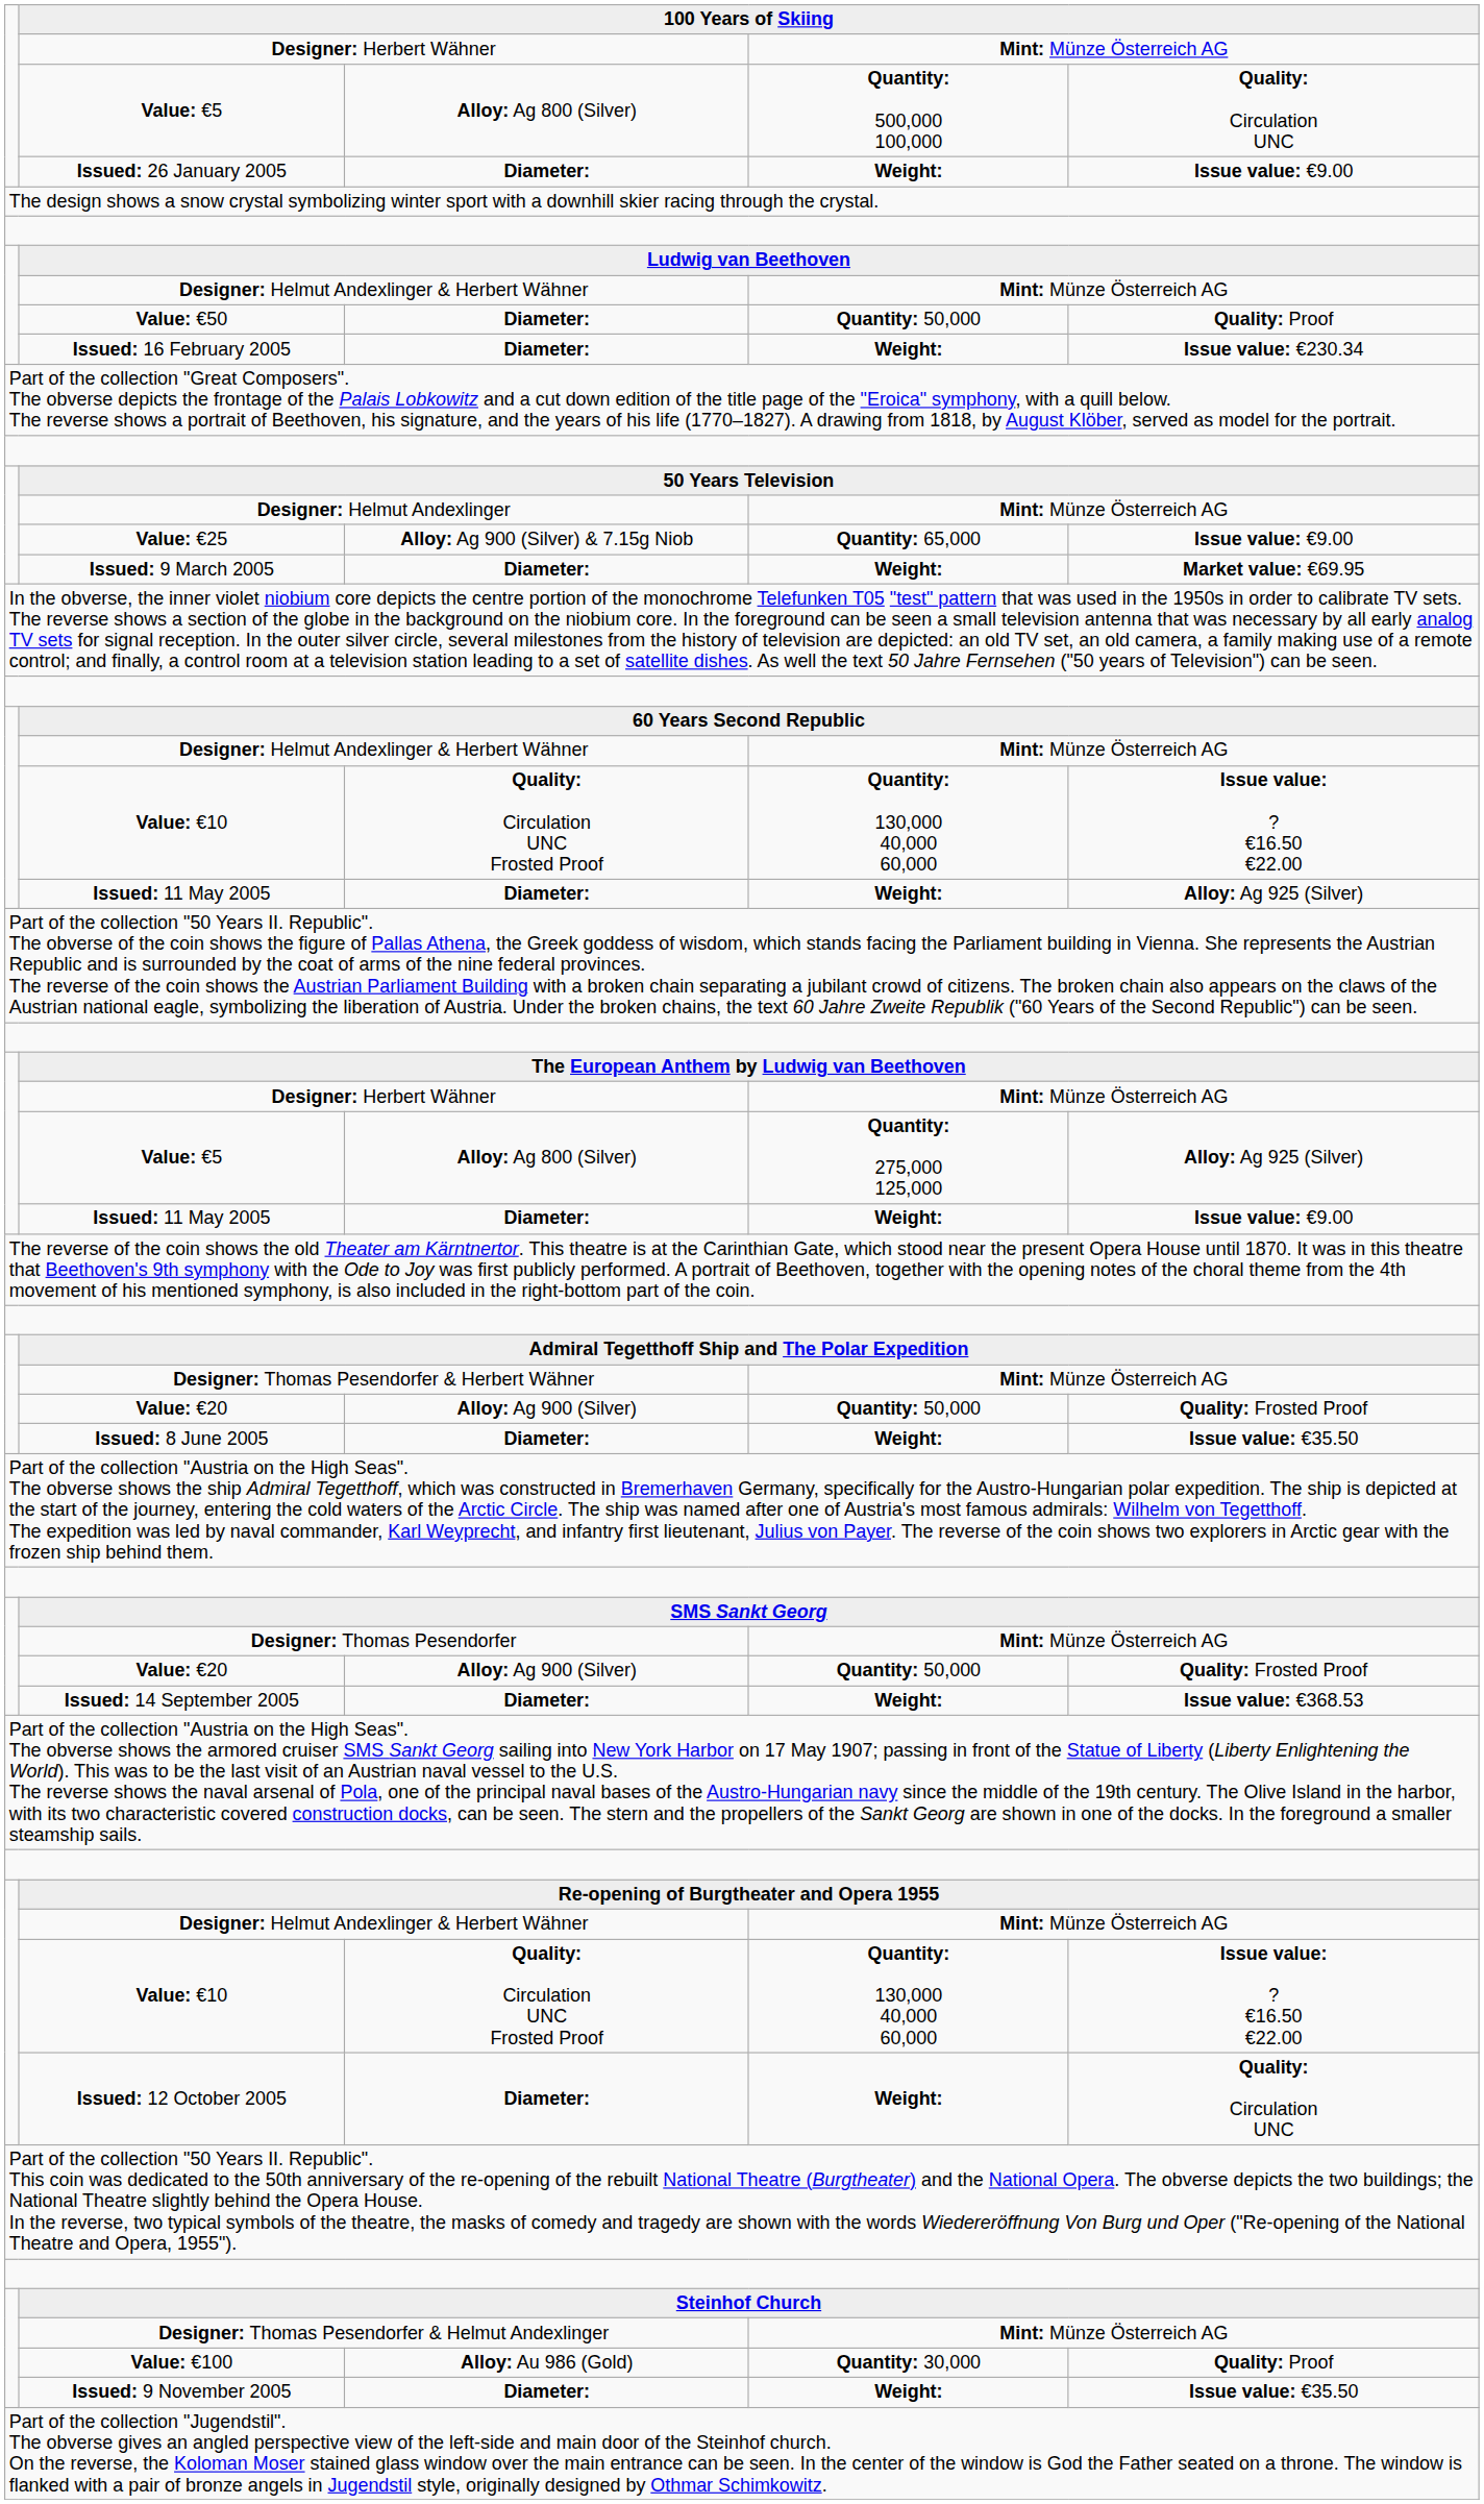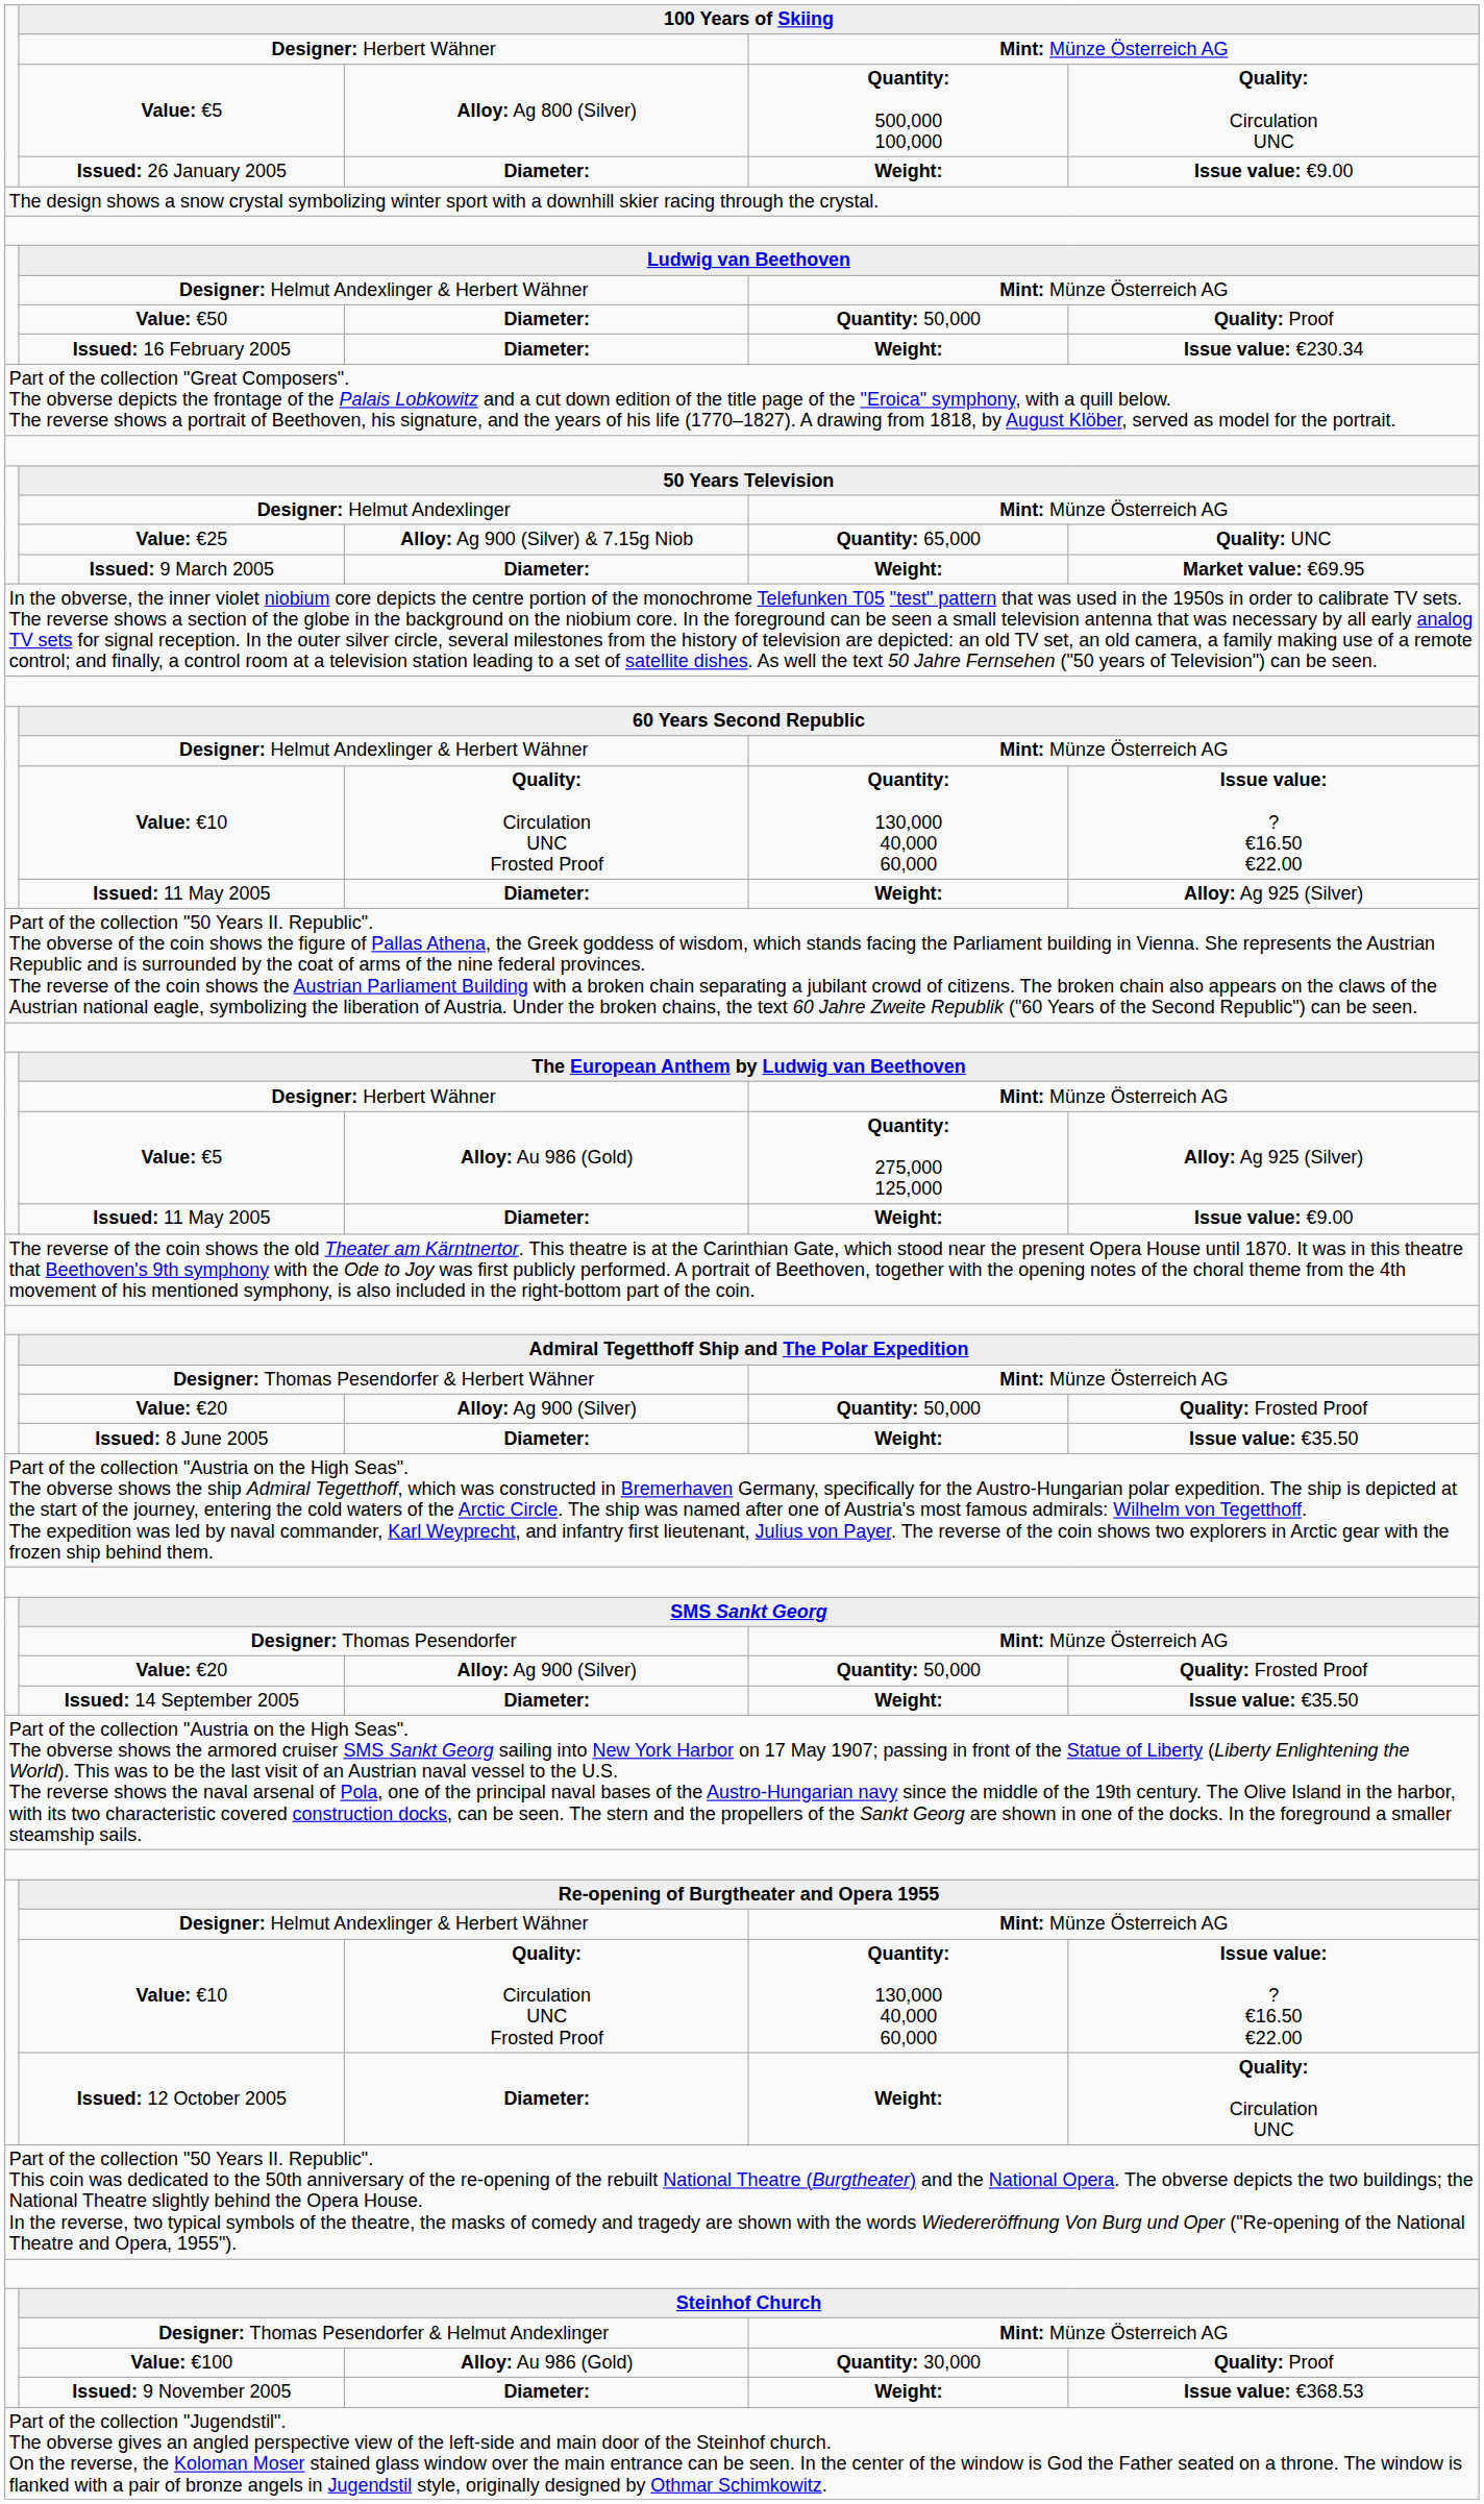Value: €25 | column 5: Issue value: €9.00 -> Quality: UNC
Value: €5 / Quantity: 275,000 125,000 | column 3: Alloy: Ag 800 (Silver) -> Alloy: Au 986 (Gold)
Issued: 14 September 2005 | column 5: Issue value: €368.53 -> Issue value: €35.50
Issued: 9 November 2005 | column 5: Issue value: €35.50 -> Issue value: €368.53
